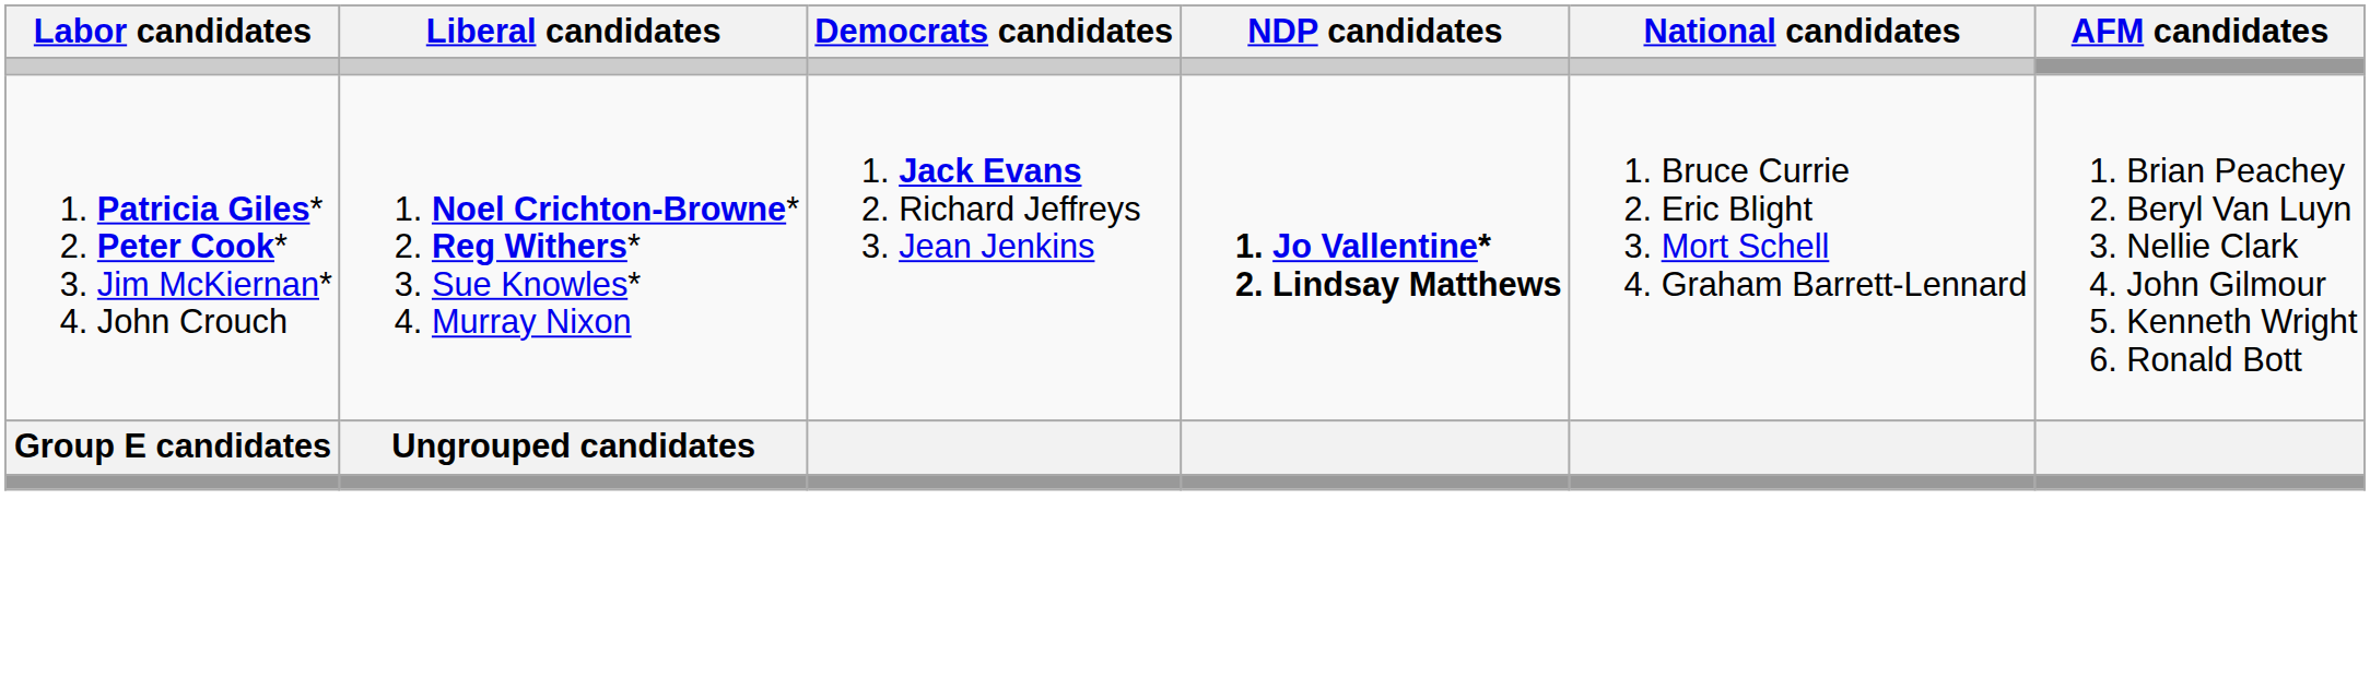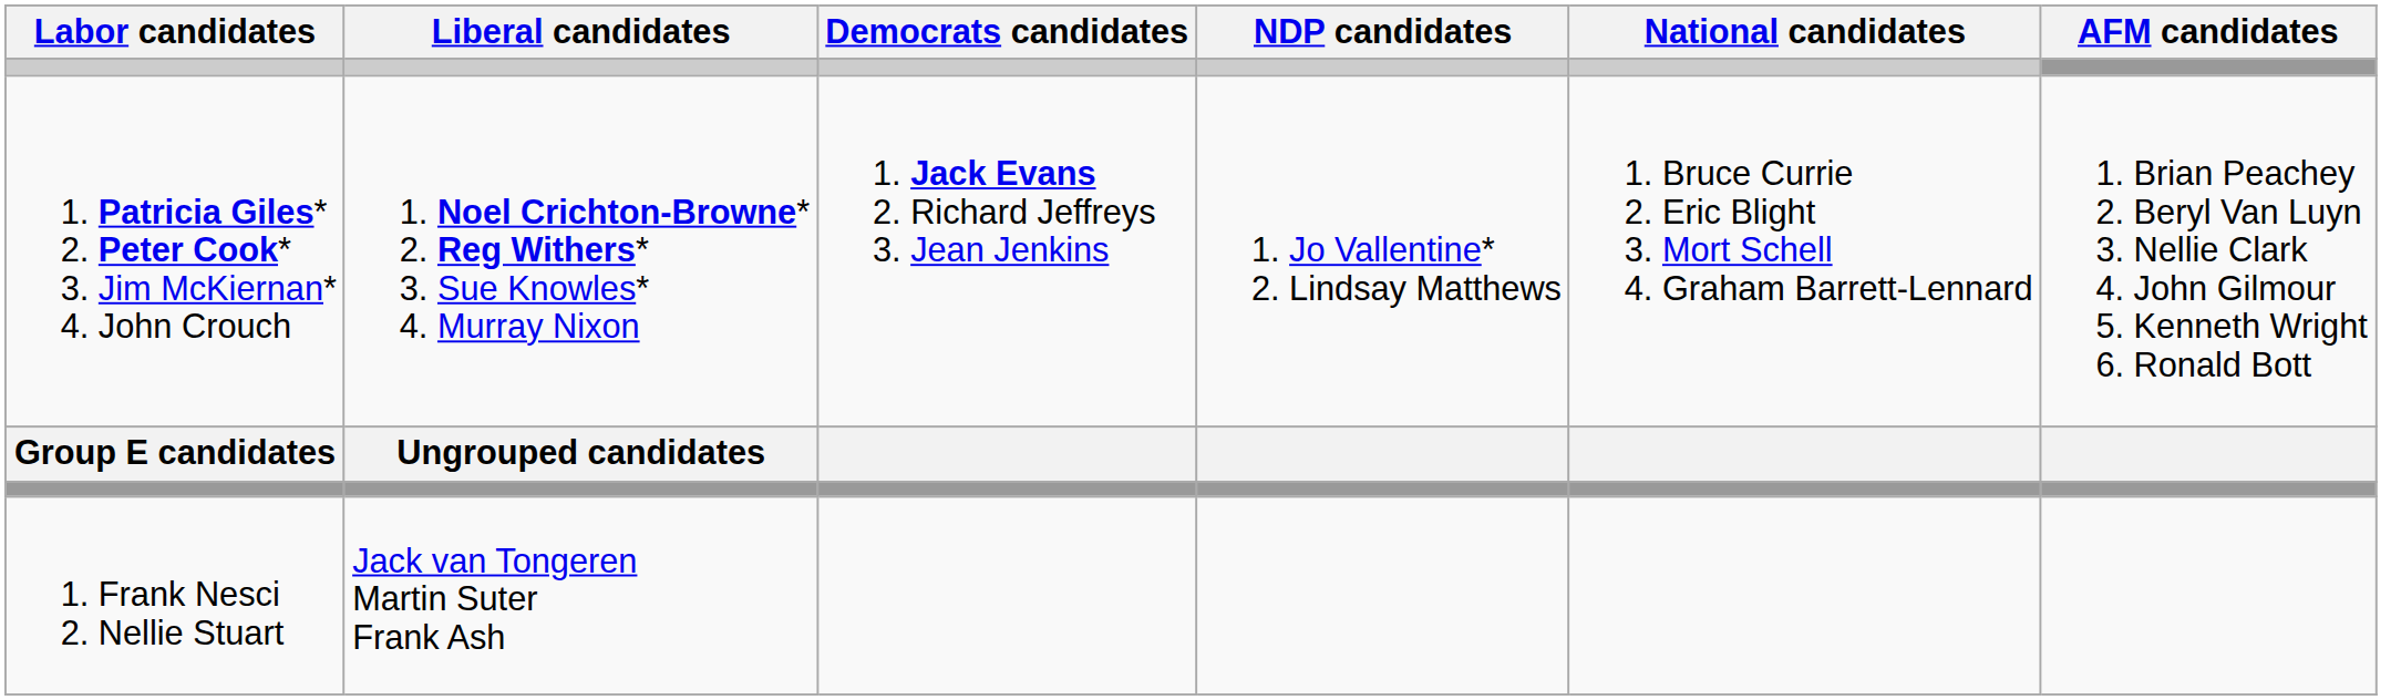Patricia Giles* Peter Cook* Jim McKiernan* John Crouch | NDP candidates: bold -> normal
+ row: Frank Nesci Nellie Stuart | Jack van Tongeren Martin Suter Frank Ash
